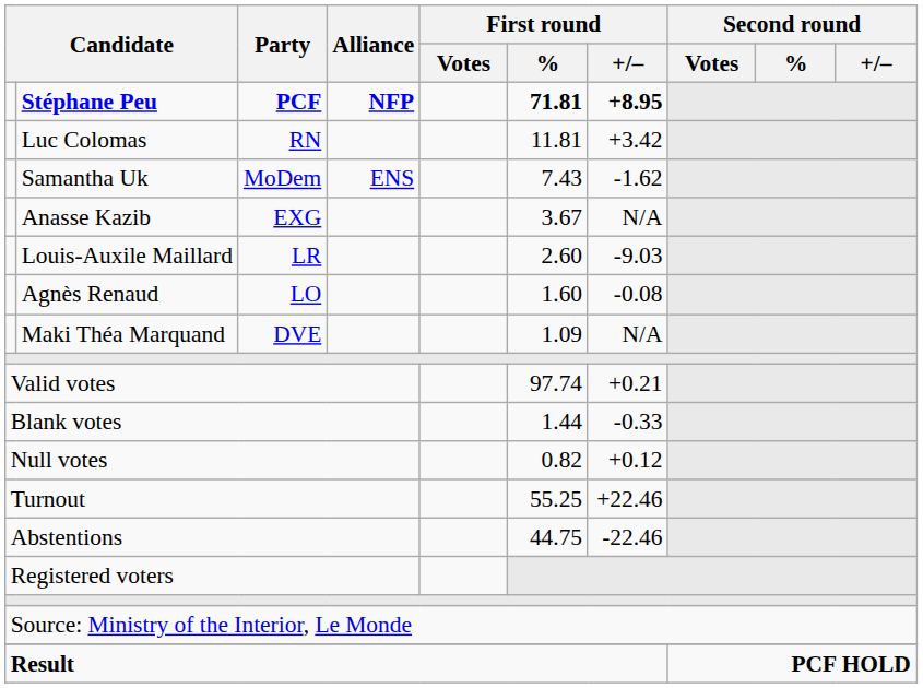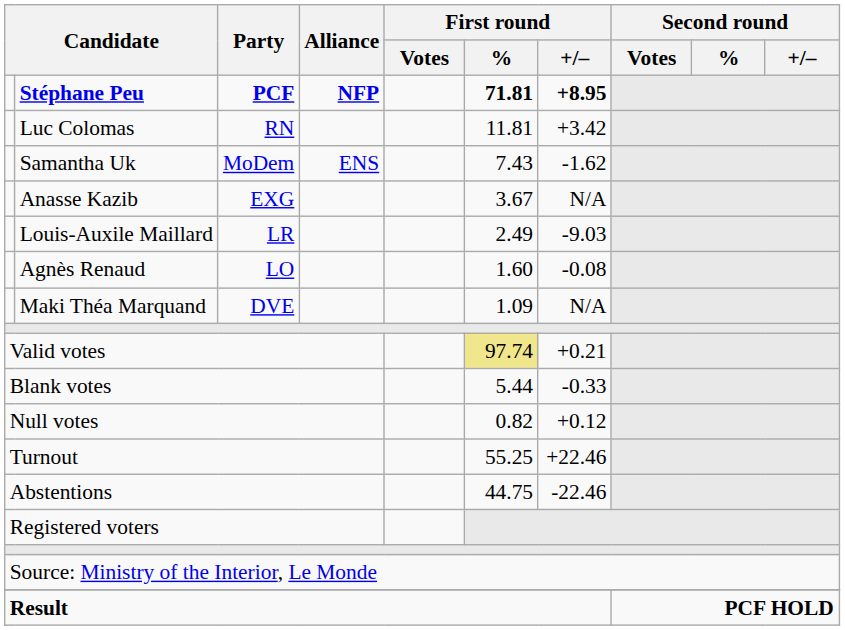Louis-Auxile Maillard | First round / %: 2.60 -> 2.49
Valid votes | First round / %: no background -> khaki background
Blank votes | First round / %: 1.44 -> 5.44
